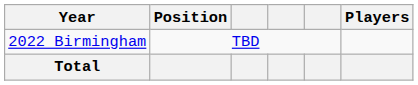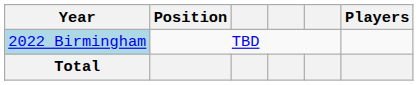2022 Birmingham | Year: no background -> lightblue background
